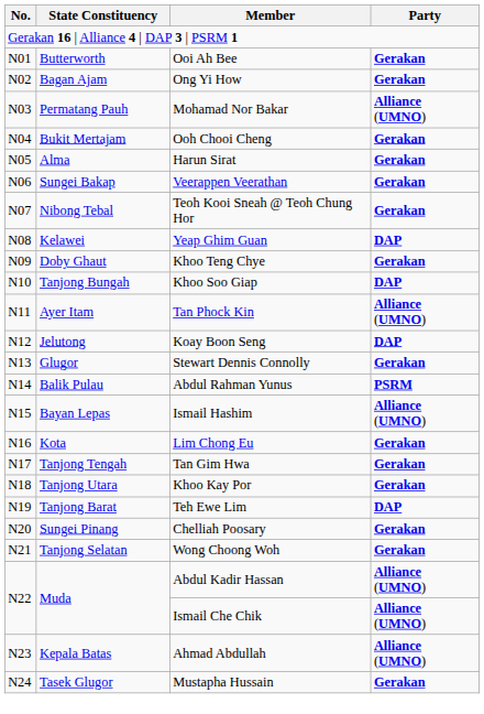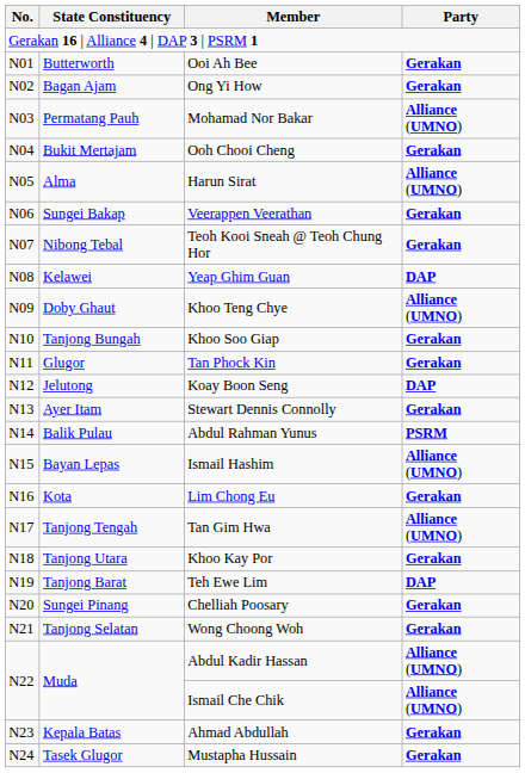Harun Sirat | Party: Gerakan -> Alliance (UMNO)
Khoo Teng Chye | Party: Gerakan -> Alliance (UMNO)
Khoo Soo Giap | Party: DAP -> Gerakan
Tan Phock Kin | State Constituency: Ayer Itam -> Glugor
Tan Phock Kin | Party: Alliance (UMNO) -> Gerakan
Stewart Dennis Connolly | State Constituency: Glugor -> Ayer Itam
Tan Gim Hwa | Party: Gerakan -> Alliance (UMNO)
Ahmad Abdullah | Party: Alliance (UMNO) -> Gerakan
